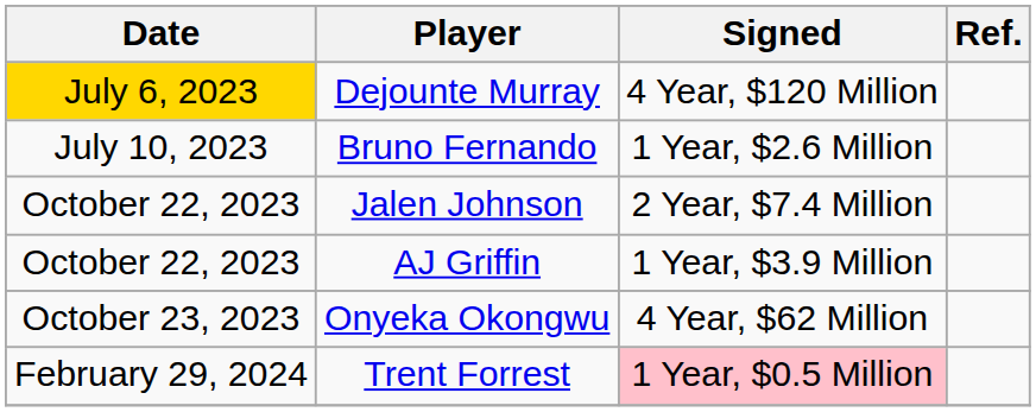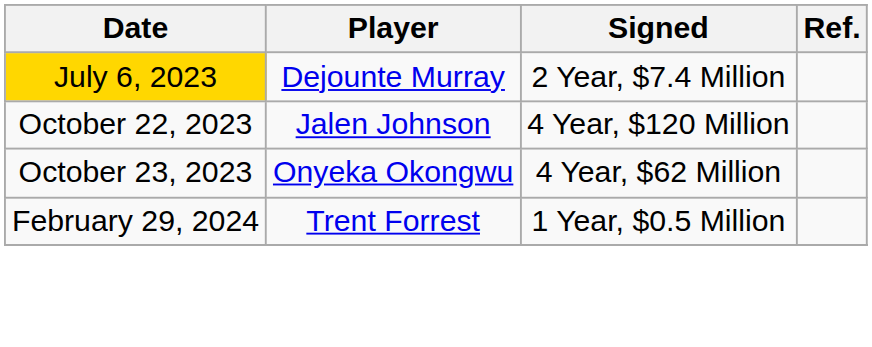Dejounte Murray | Signed: 4 Year, $120 Million -> 2 Year, $7.4 Million
- row: July 10, 2023 | Bruno Fernando | 1 Year, $2.6 Million
Jalen Johnson | Signed: 2 Year, $7.4 Million -> 4 Year, $120 Million
- row: October 22, 2023 | AJ Griffin | 1 Year, $3.9 Million
Trent Forrest | Signed: pink background -> no background
